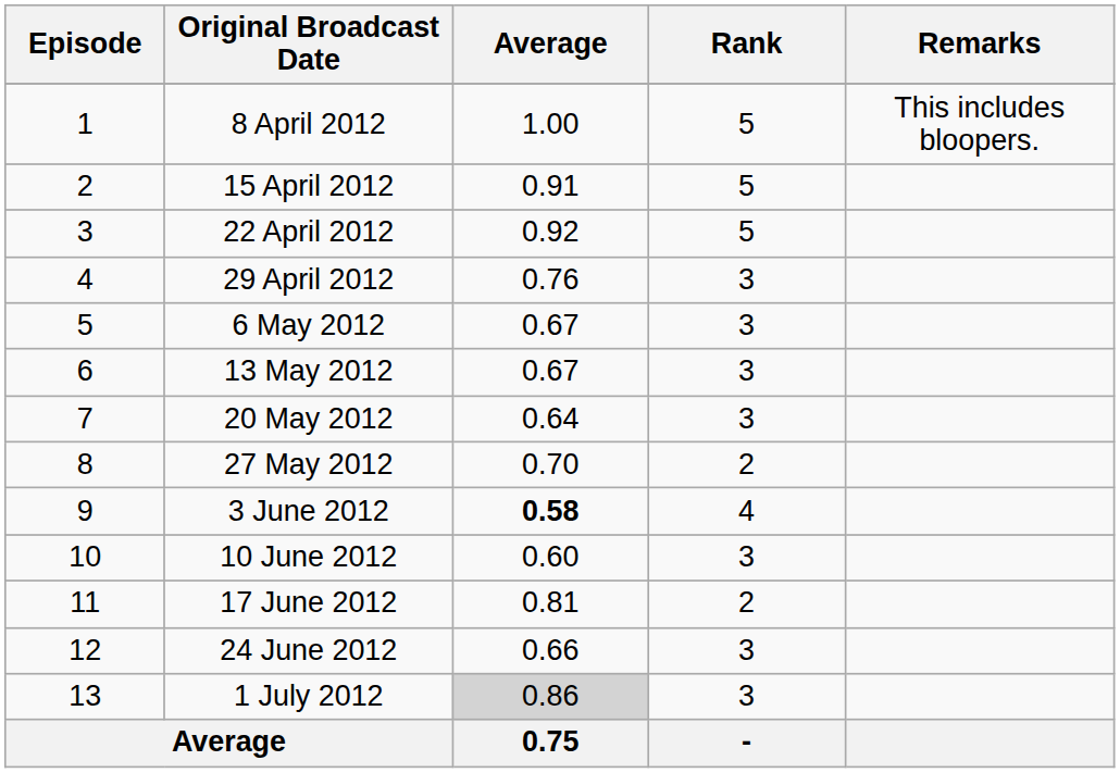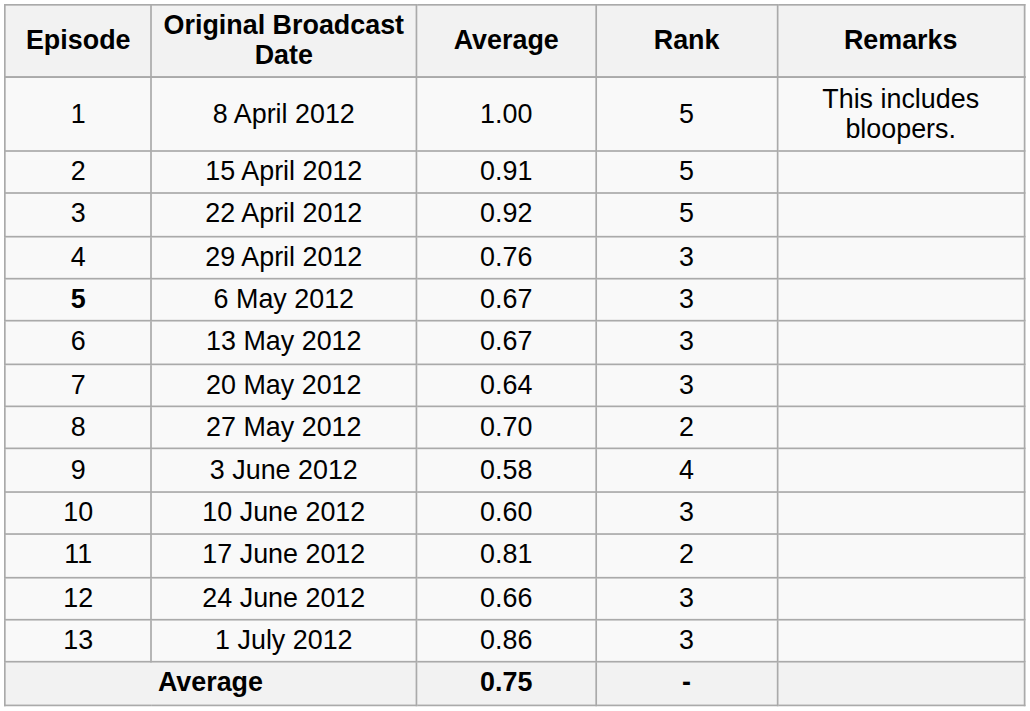6 May 2012 | Episode: normal -> bold
3 June 2012 | Average: bold -> normal
1 July 2012 | Average: lightgrey background -> no background
